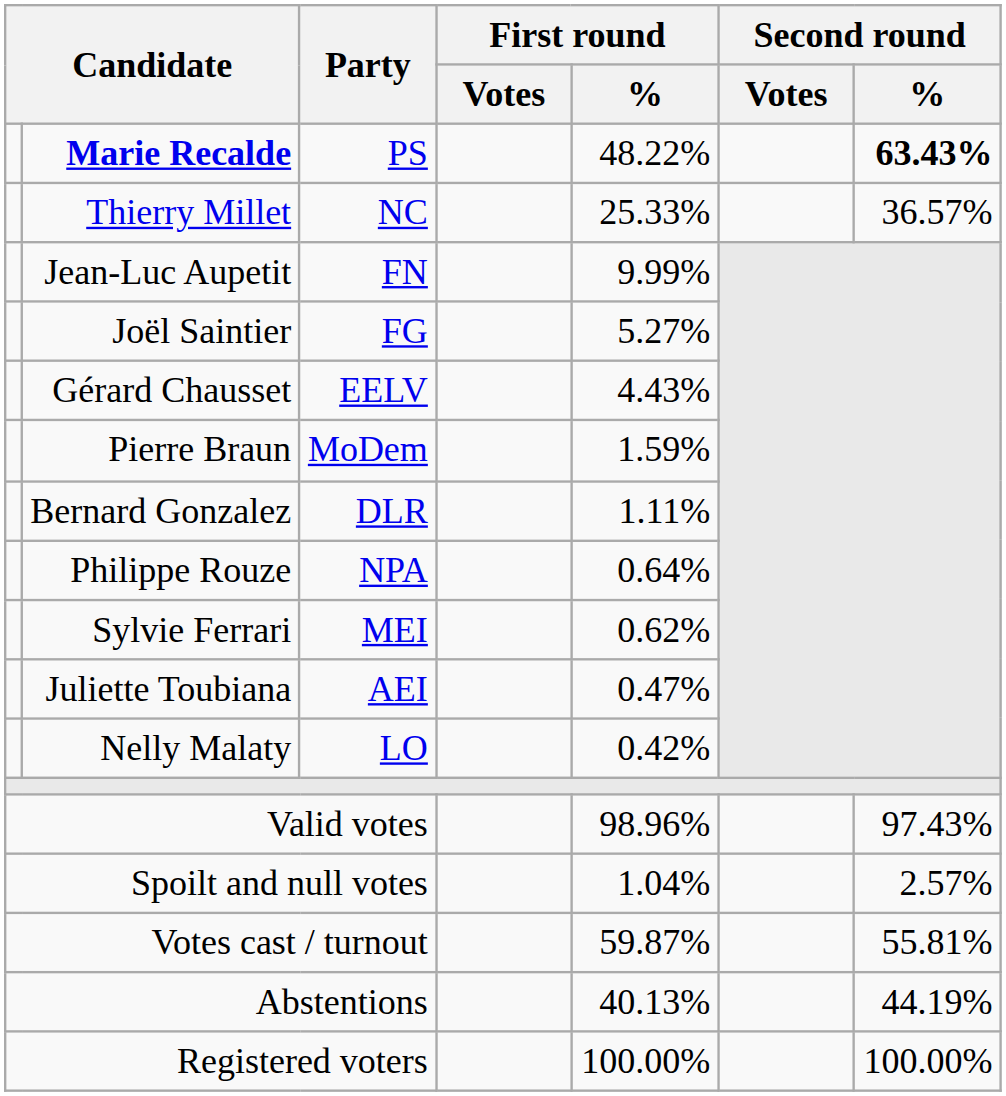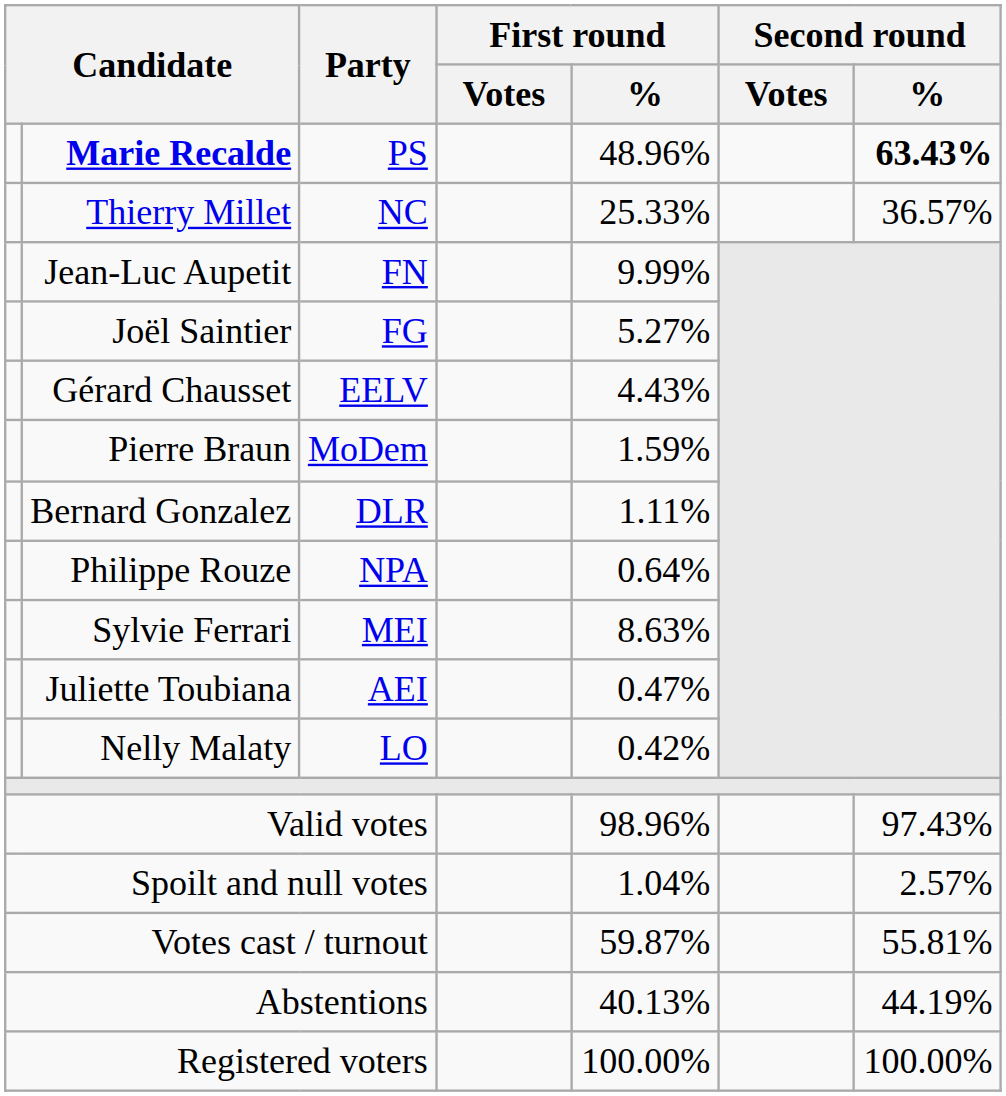Marie Recalde | First round / %: 48.22% -> 48.96%
Sylvie Ferrari | First round / %: 0.62% -> 8.63%
